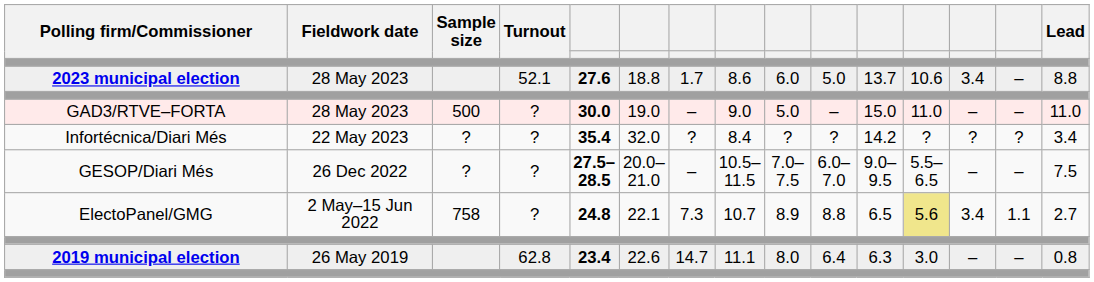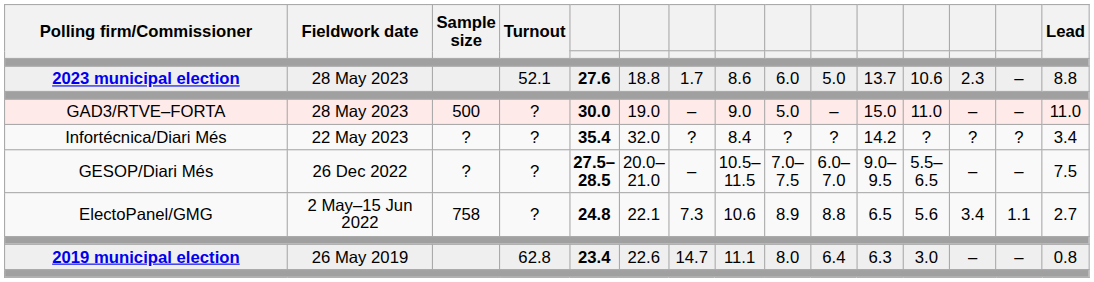2023 municipal election | column 13: 3.4 -> 2.3
ElectoPanel/GMG | column 8: 10.7 -> 10.6
ElectoPanel/GMG | column 12: khaki background -> no background
